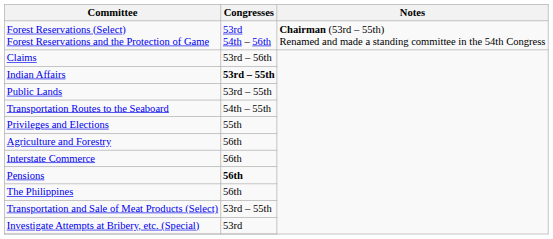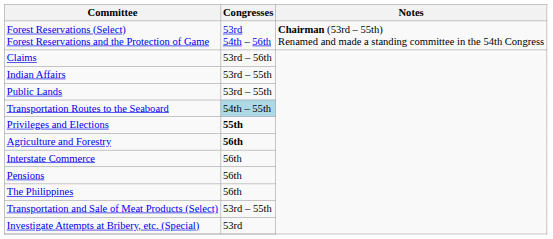Indian Affairs | Congresses: bold -> normal
Transportation Routes to the Seaboard | Congresses: no background -> lightblue background
Privileges and Elections | Congresses: normal -> bold
Agriculture and Forestry | Congresses: normal -> bold
Pensions | Congresses: bold -> normal
